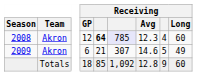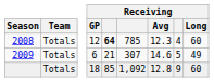2008 | Team: Akron -> Totals
2008 | column 6: lavender background -> no background
2009 | Team: Akron -> Totals
